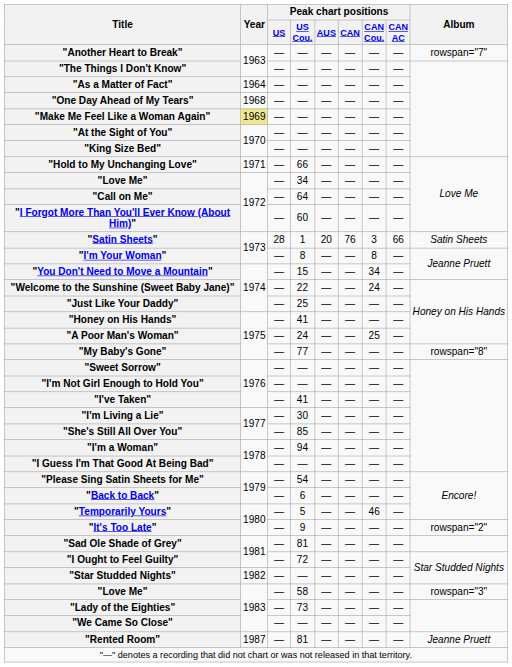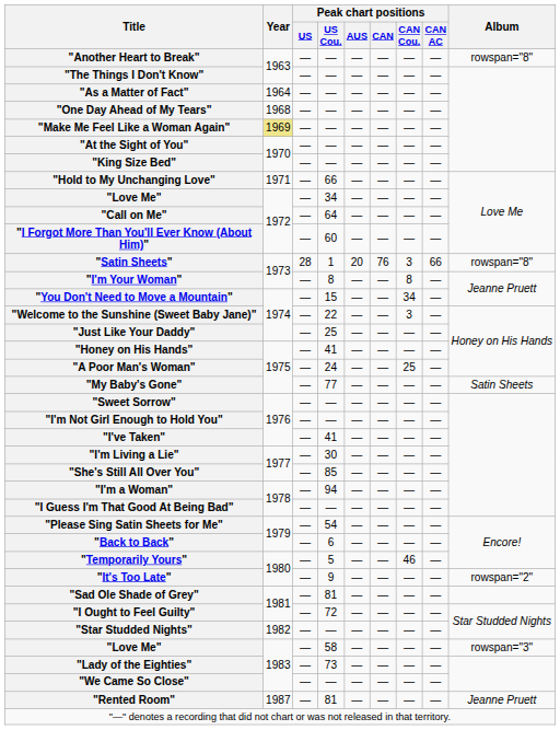"Another Heart to Break" | Album: rowspan="7" -> rowspan="8"
"Satin Sheets" | Album: Satin Sheets -> rowspan="8"
"Welcome to the Sunshine (Sweet Baby Jane)" | Peak chart positions / CAN Cou.: 24 -> 3
"My Baby's Gone" | Album: rowspan="8" -> Satin Sheets
